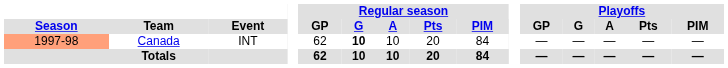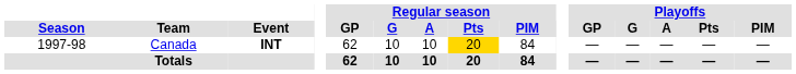Canada | Season: lightsalmon background -> no background
Canada | Event: normal -> bold
Canada | Regular season / G: bold -> normal
Canada | Regular season / Pts: no background -> gold background
